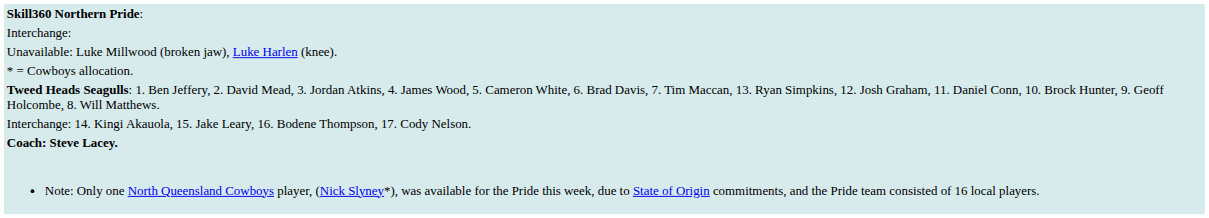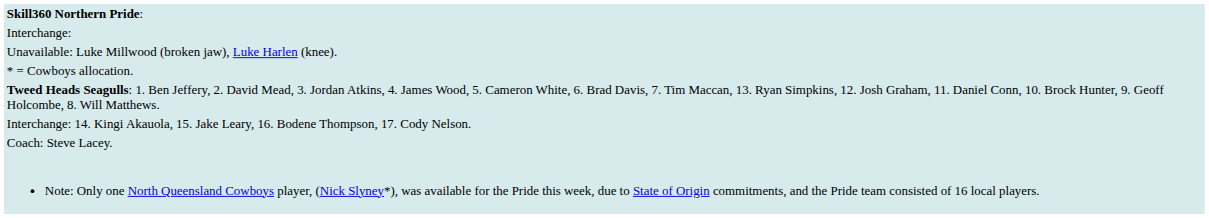row 7 | column 1: bold -> normal
